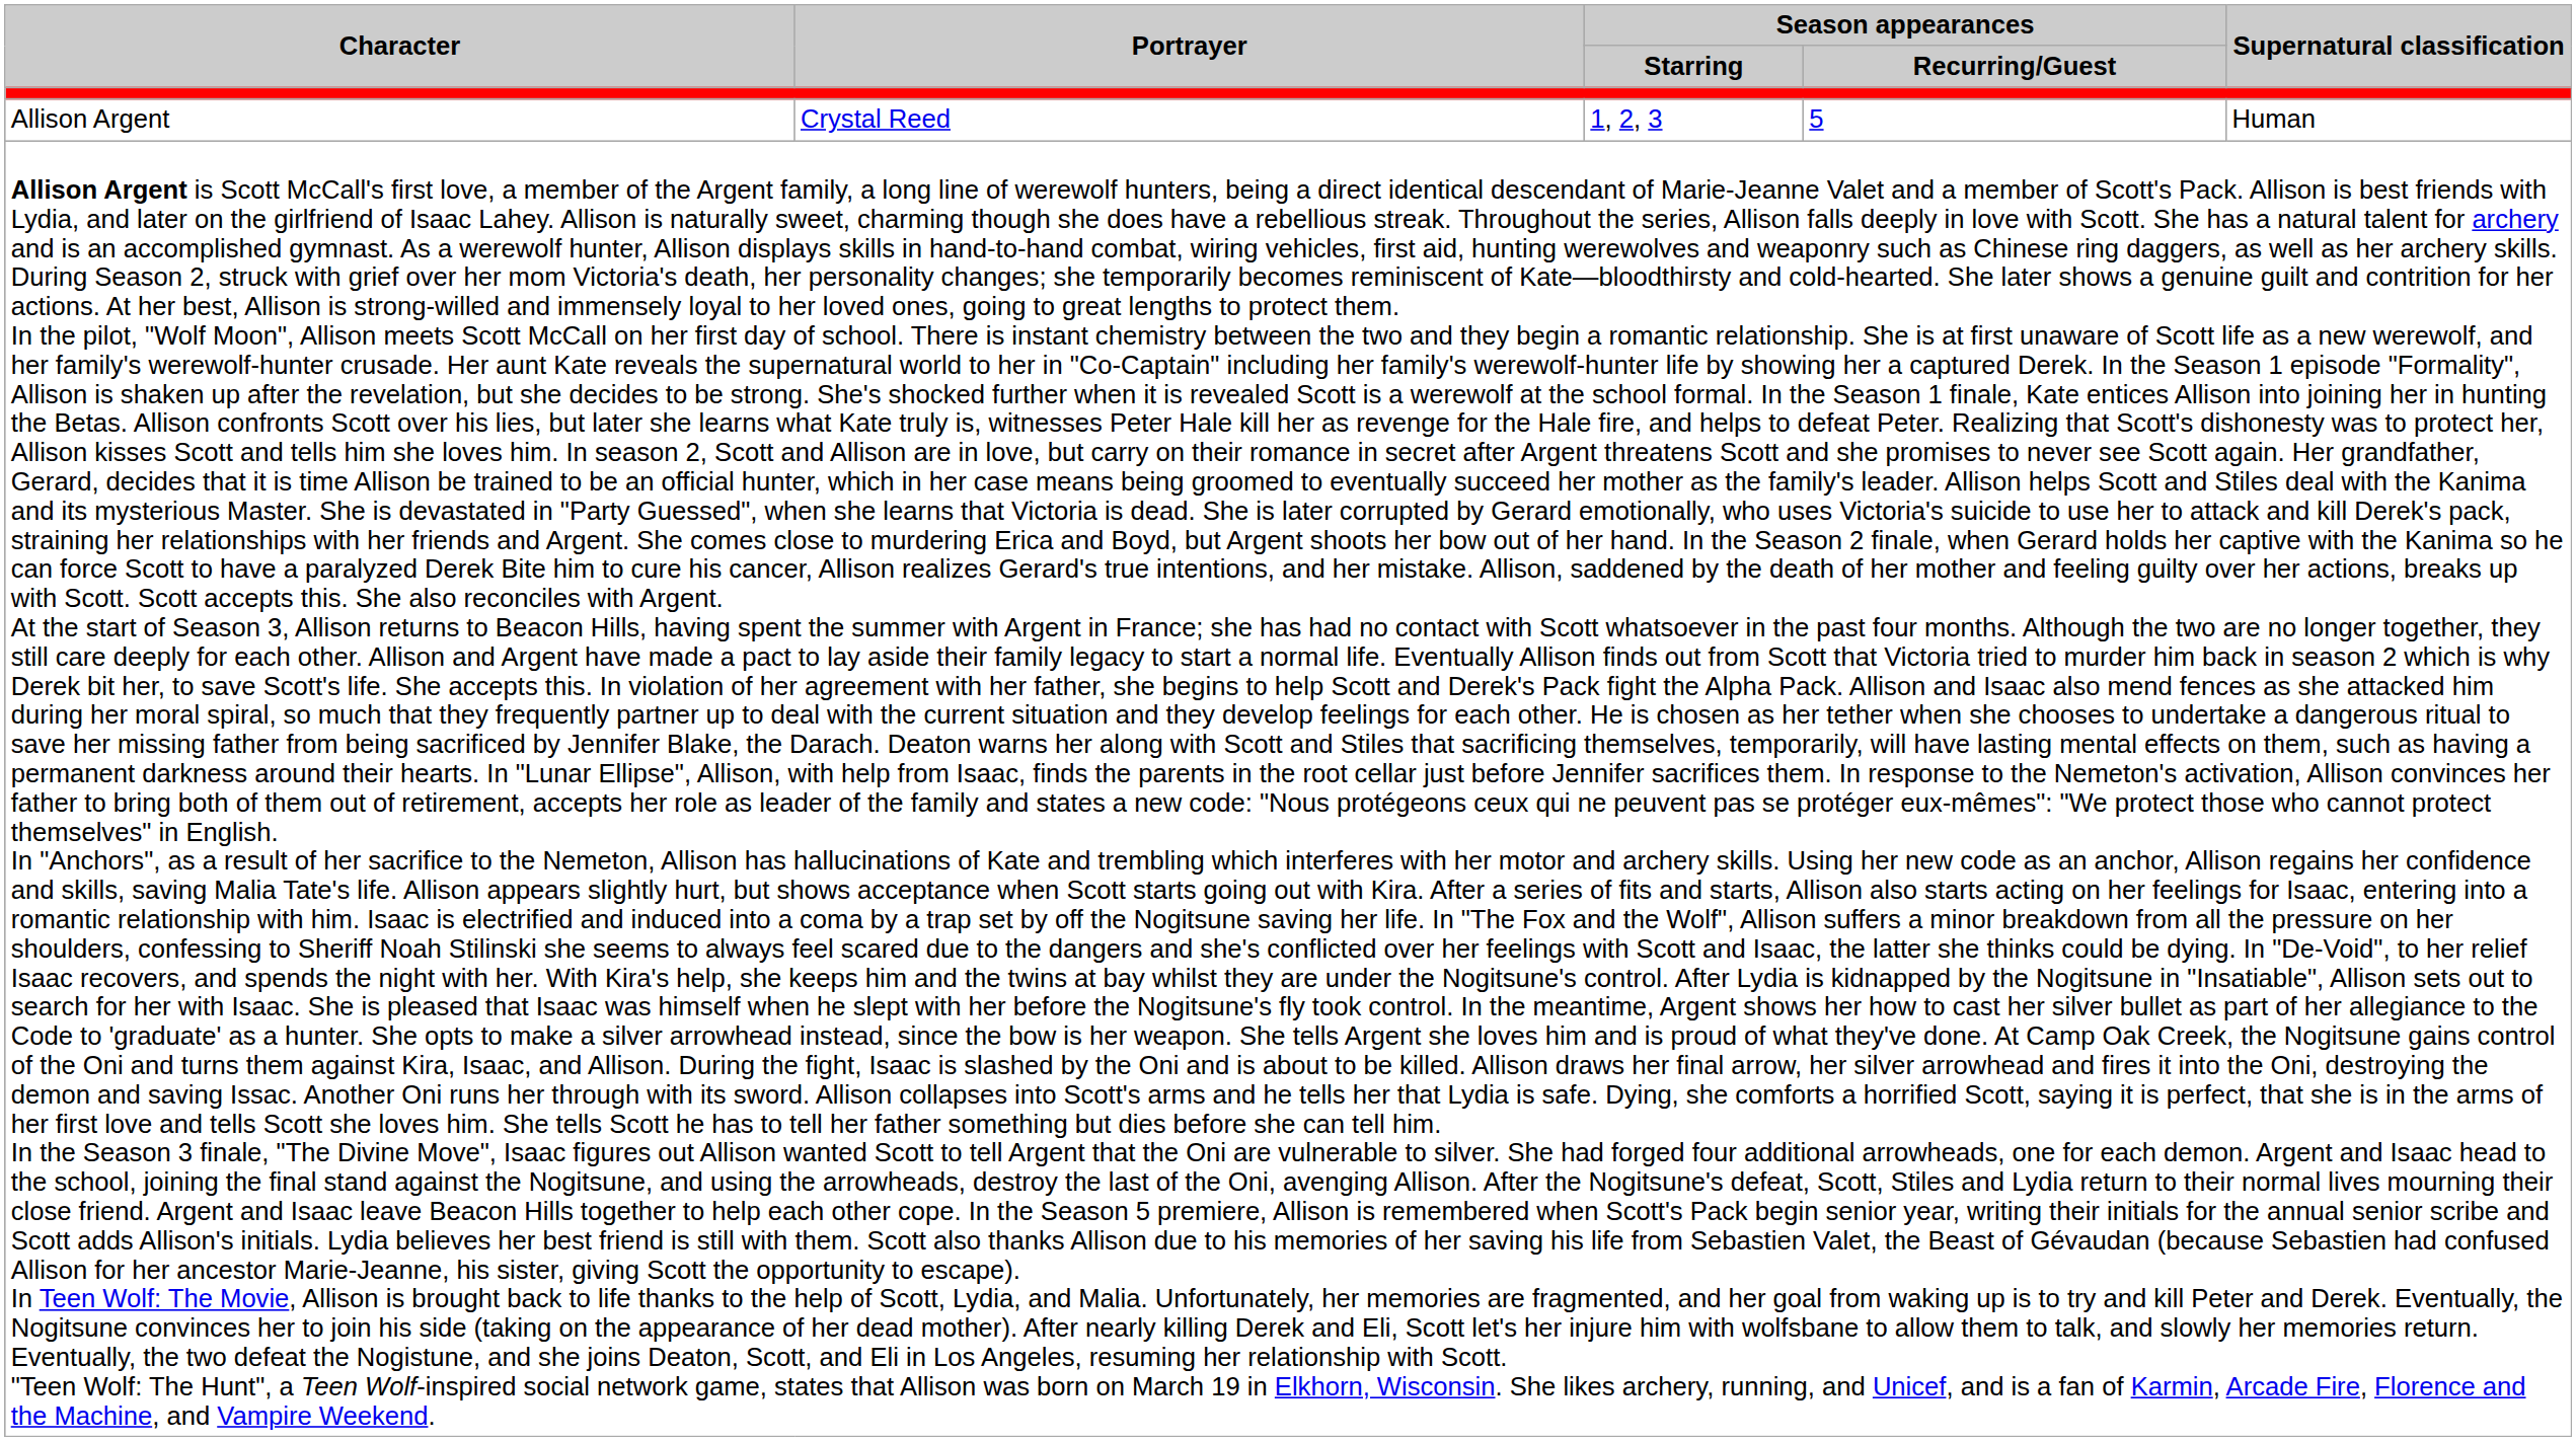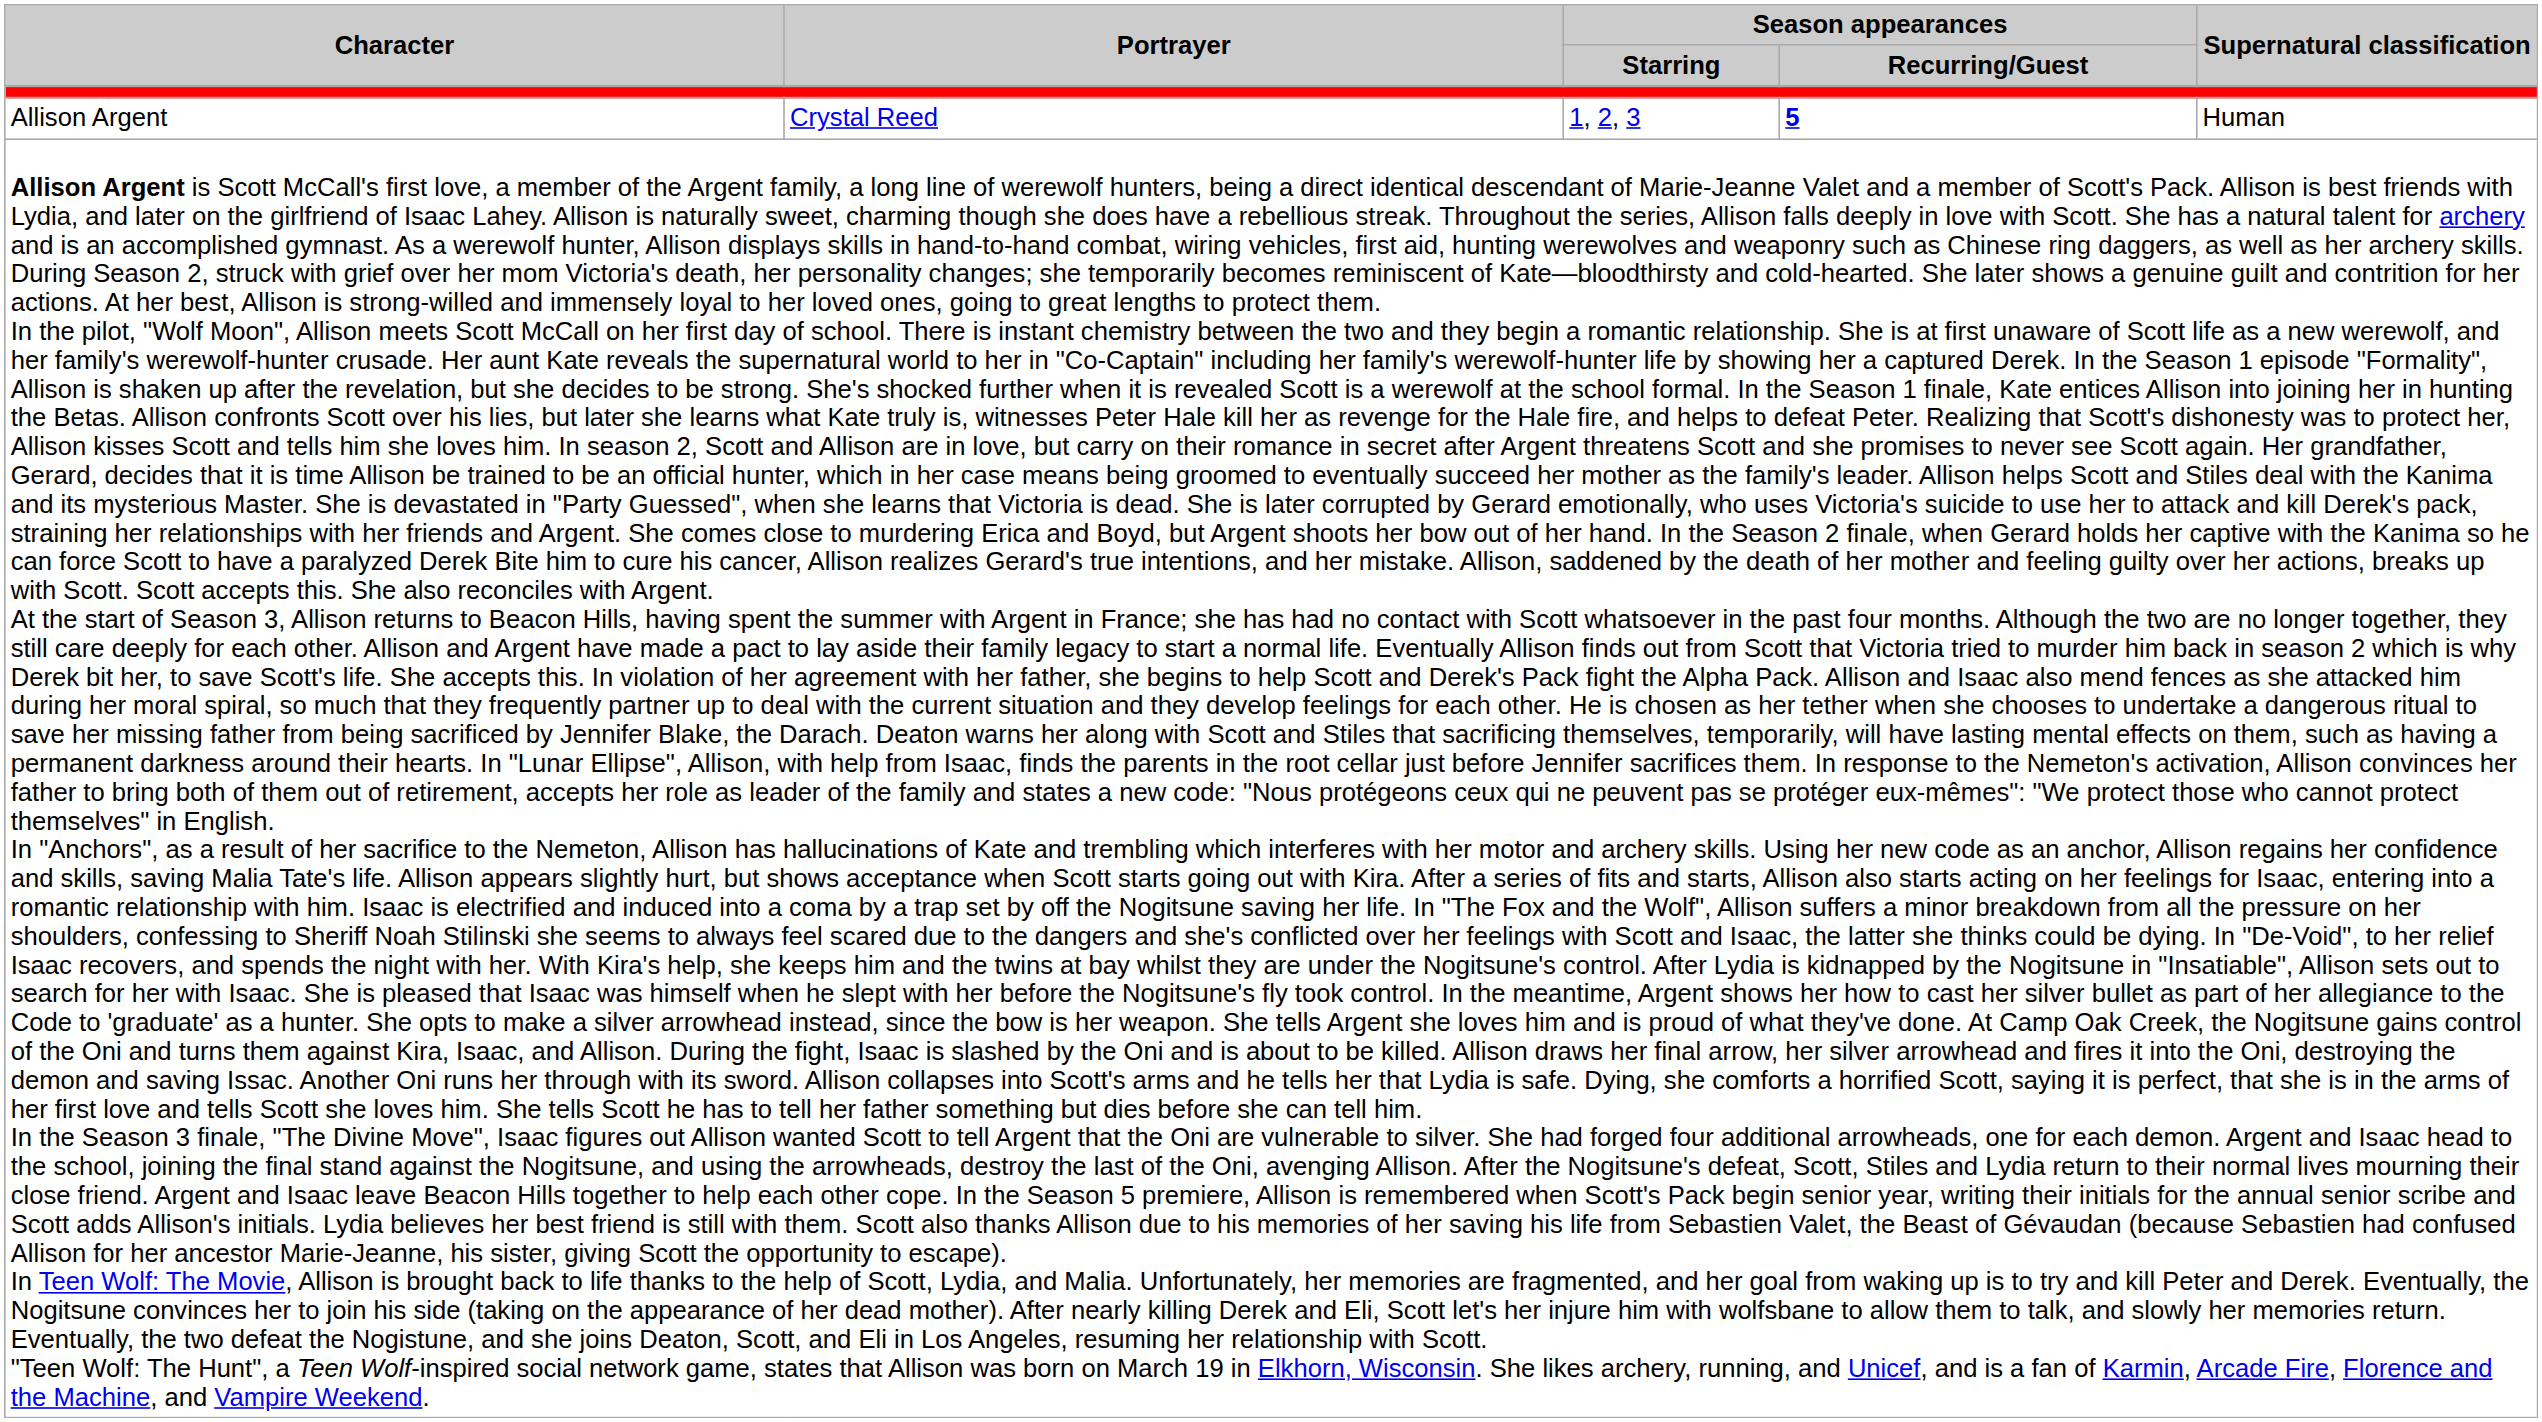Allison Argent | Season appearances / Recurring/Guest: normal -> bold
